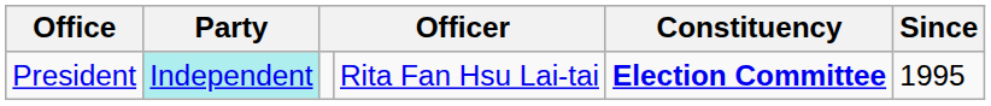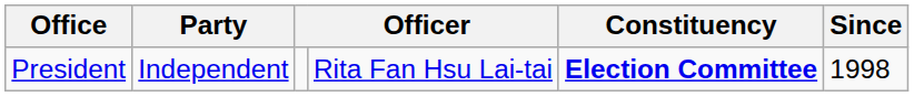President | Party: paleturquoise background -> no background
President | Since: 1995 -> 1998
